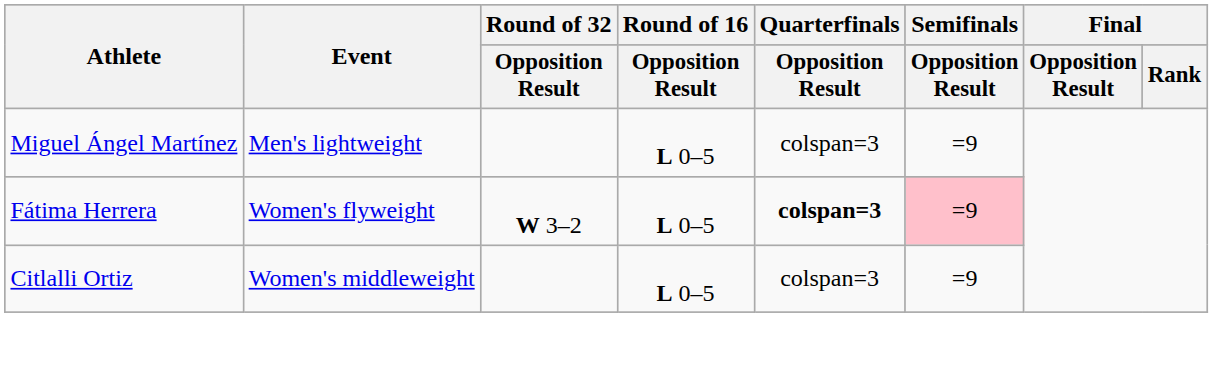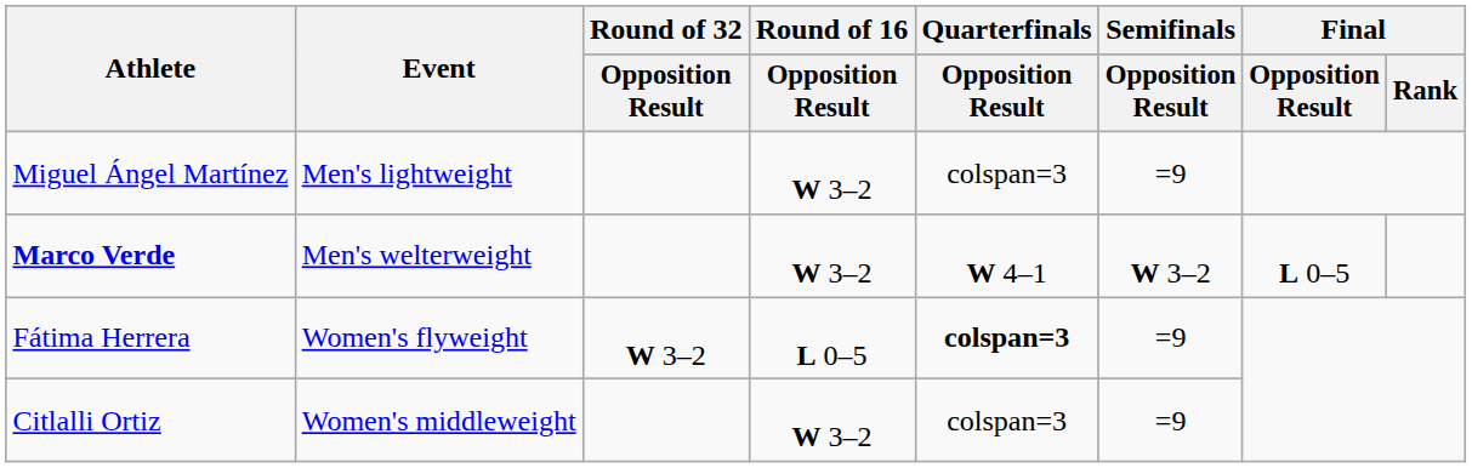Miguel Ángel Martínez | Round of 16 / Opposition Result: L 0–5 -> W 3–2
+ row: Marco Verde | Men's welterweight | W 3–2 | W 4–1 | W 3–2 | L 0–5
Fátima Herrera | Semifinals / Opposition Result: pink background -> no background
Citlalli Ortiz | Round of 16 / Opposition Result: L 0–5 -> W 3–2
